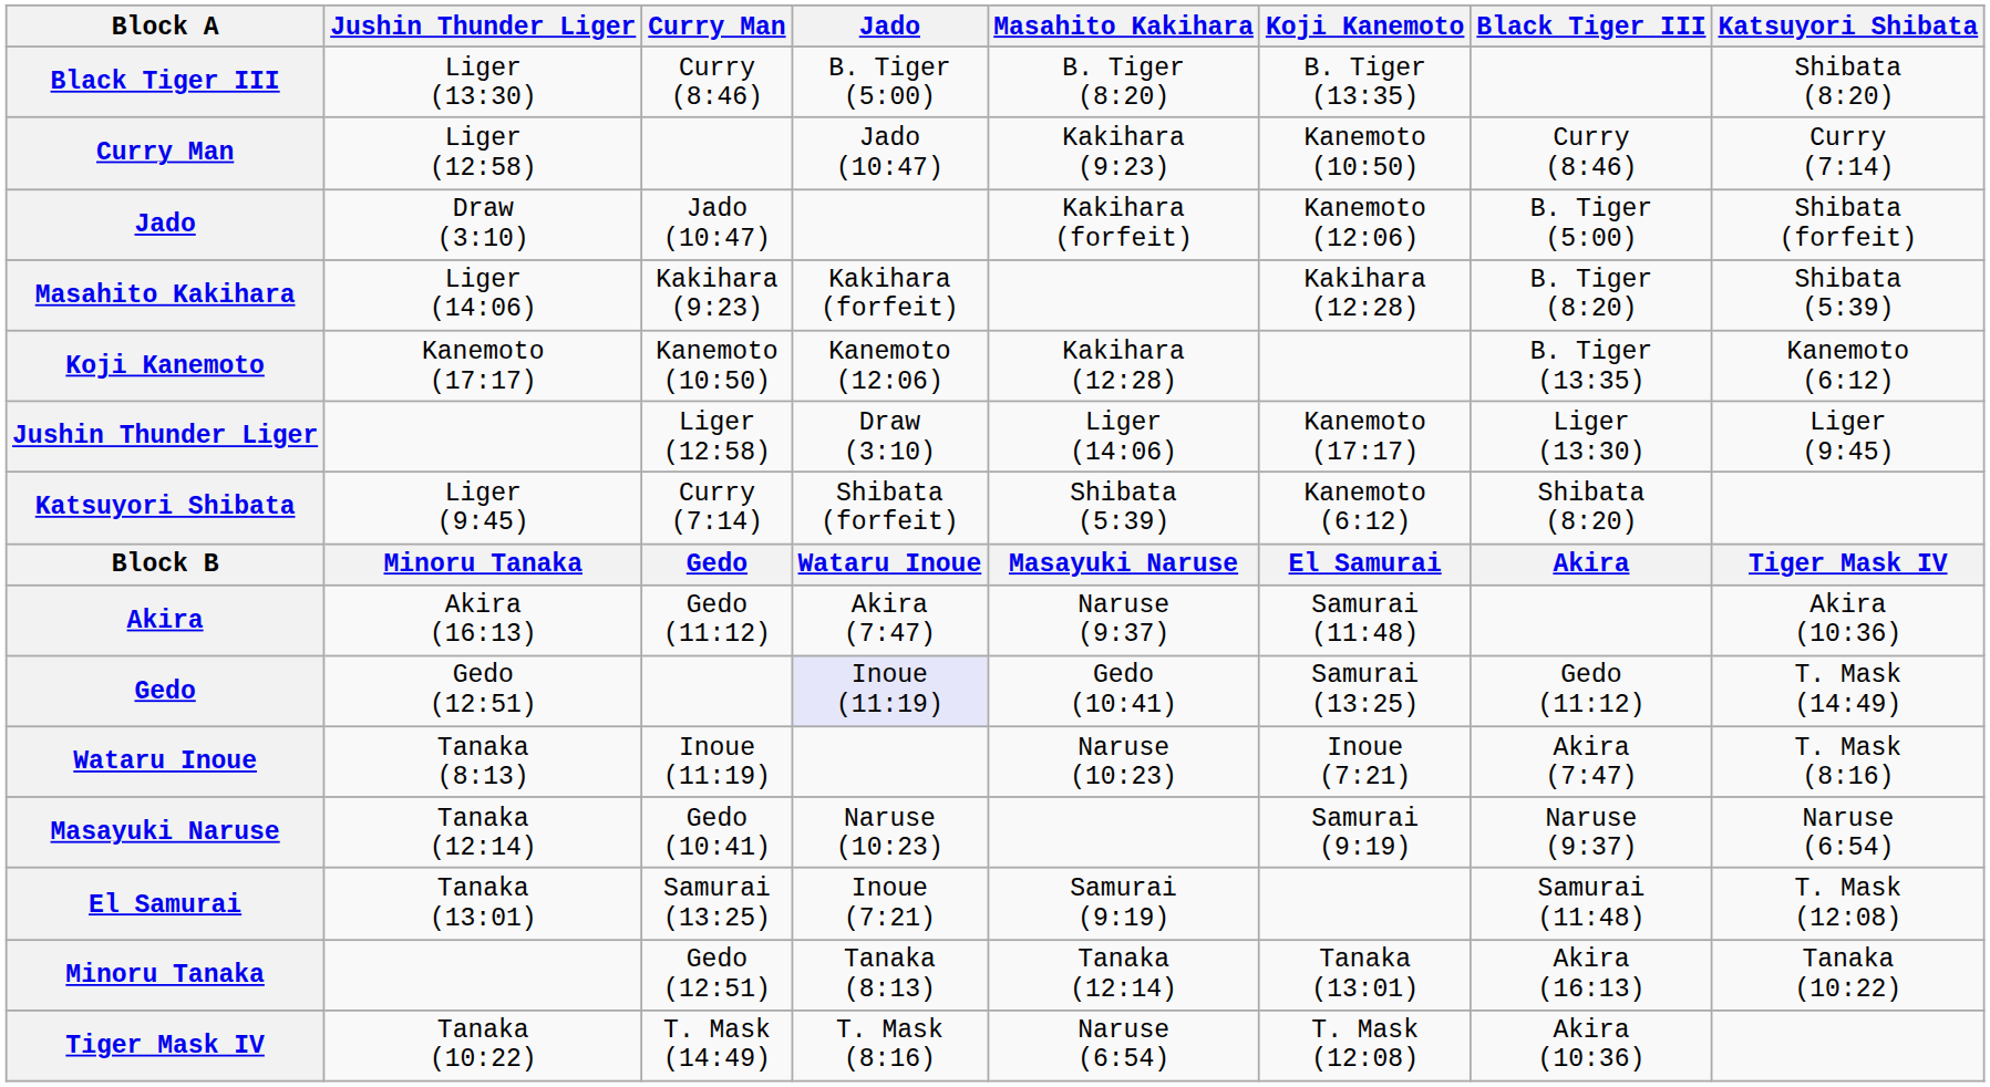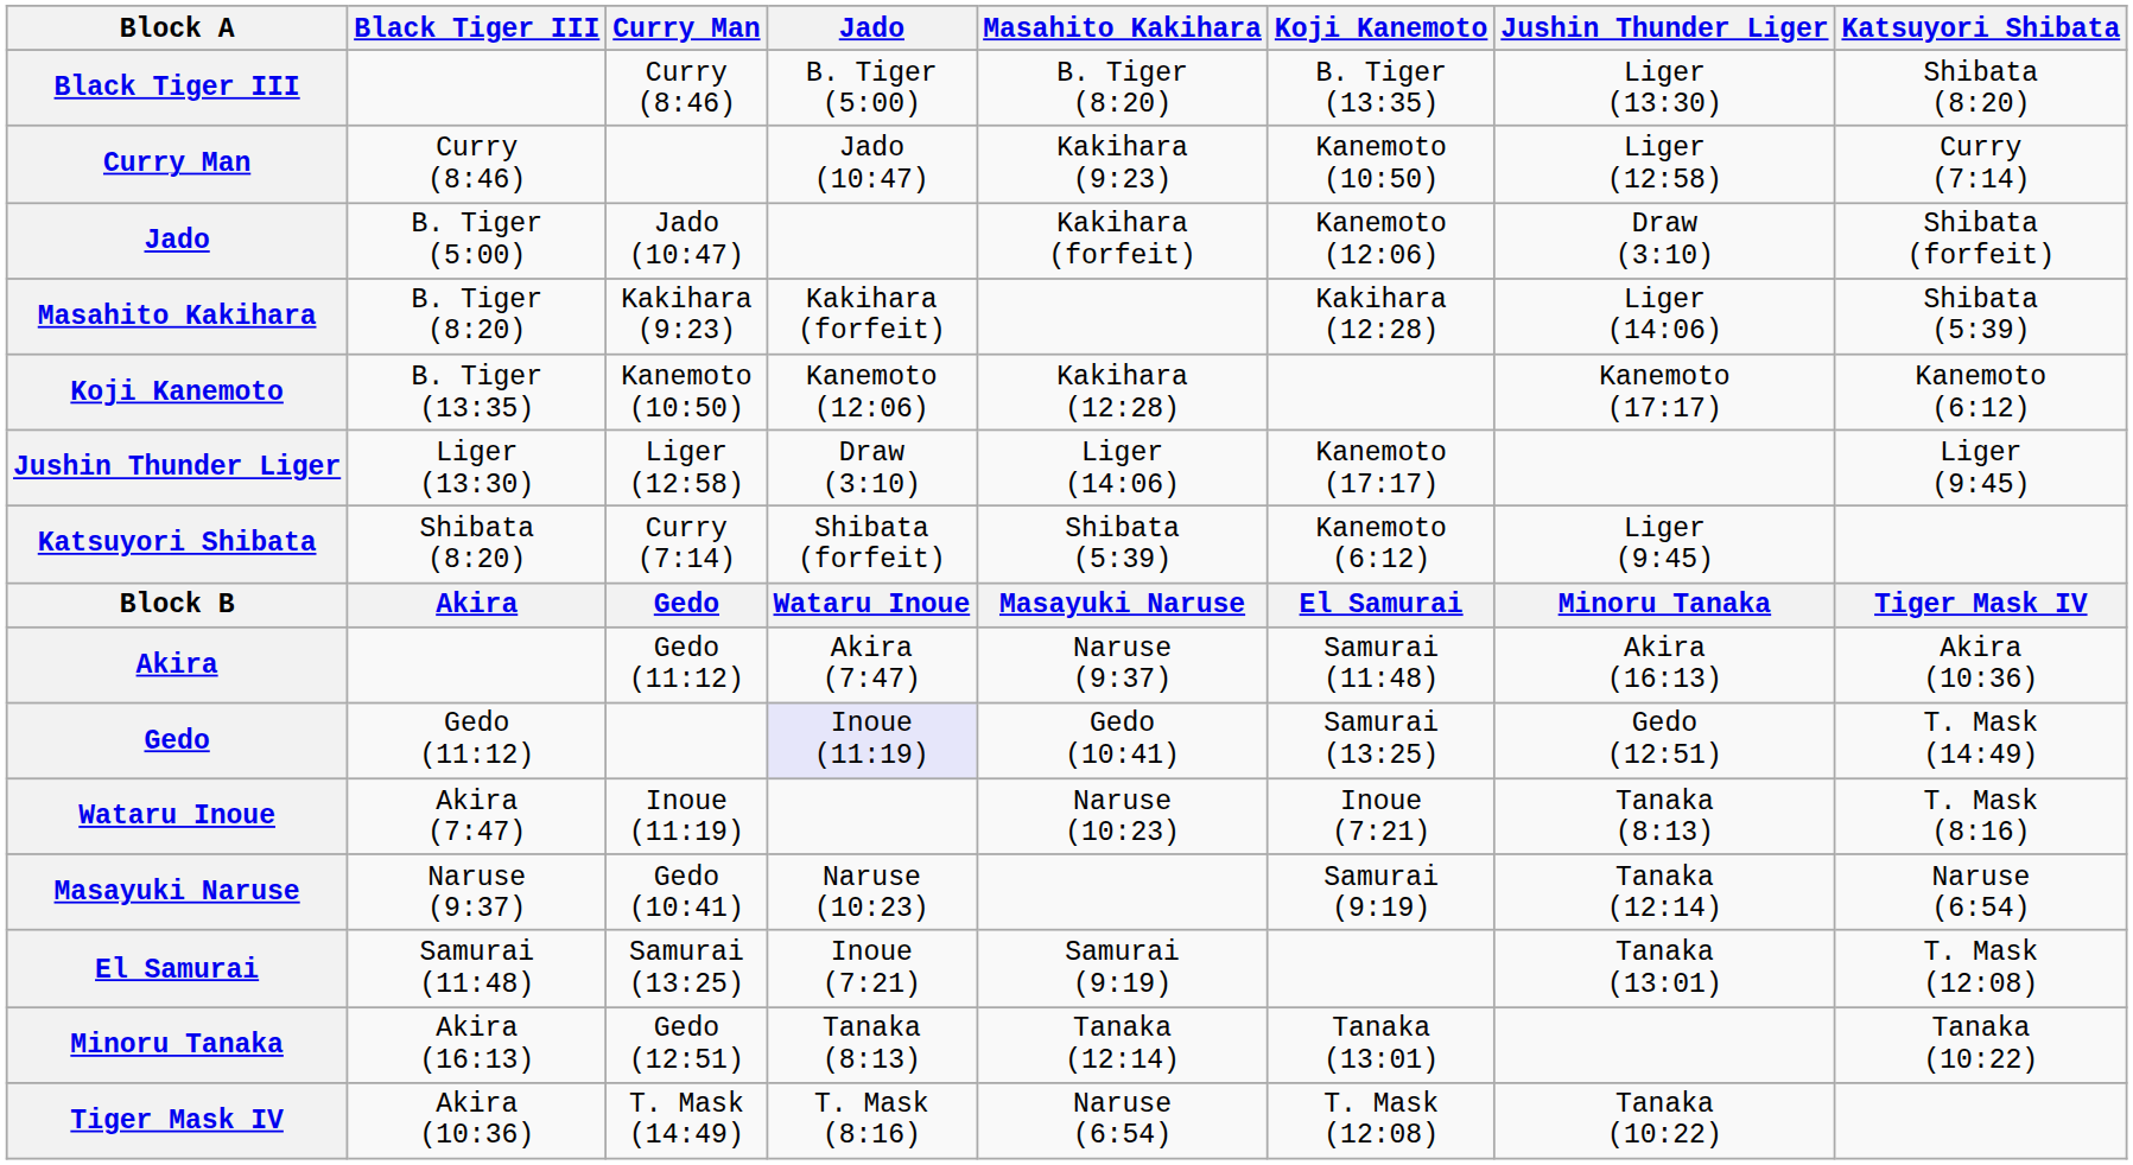columns swapped: Black Tiger III <-> Jushin Thunder Liger
